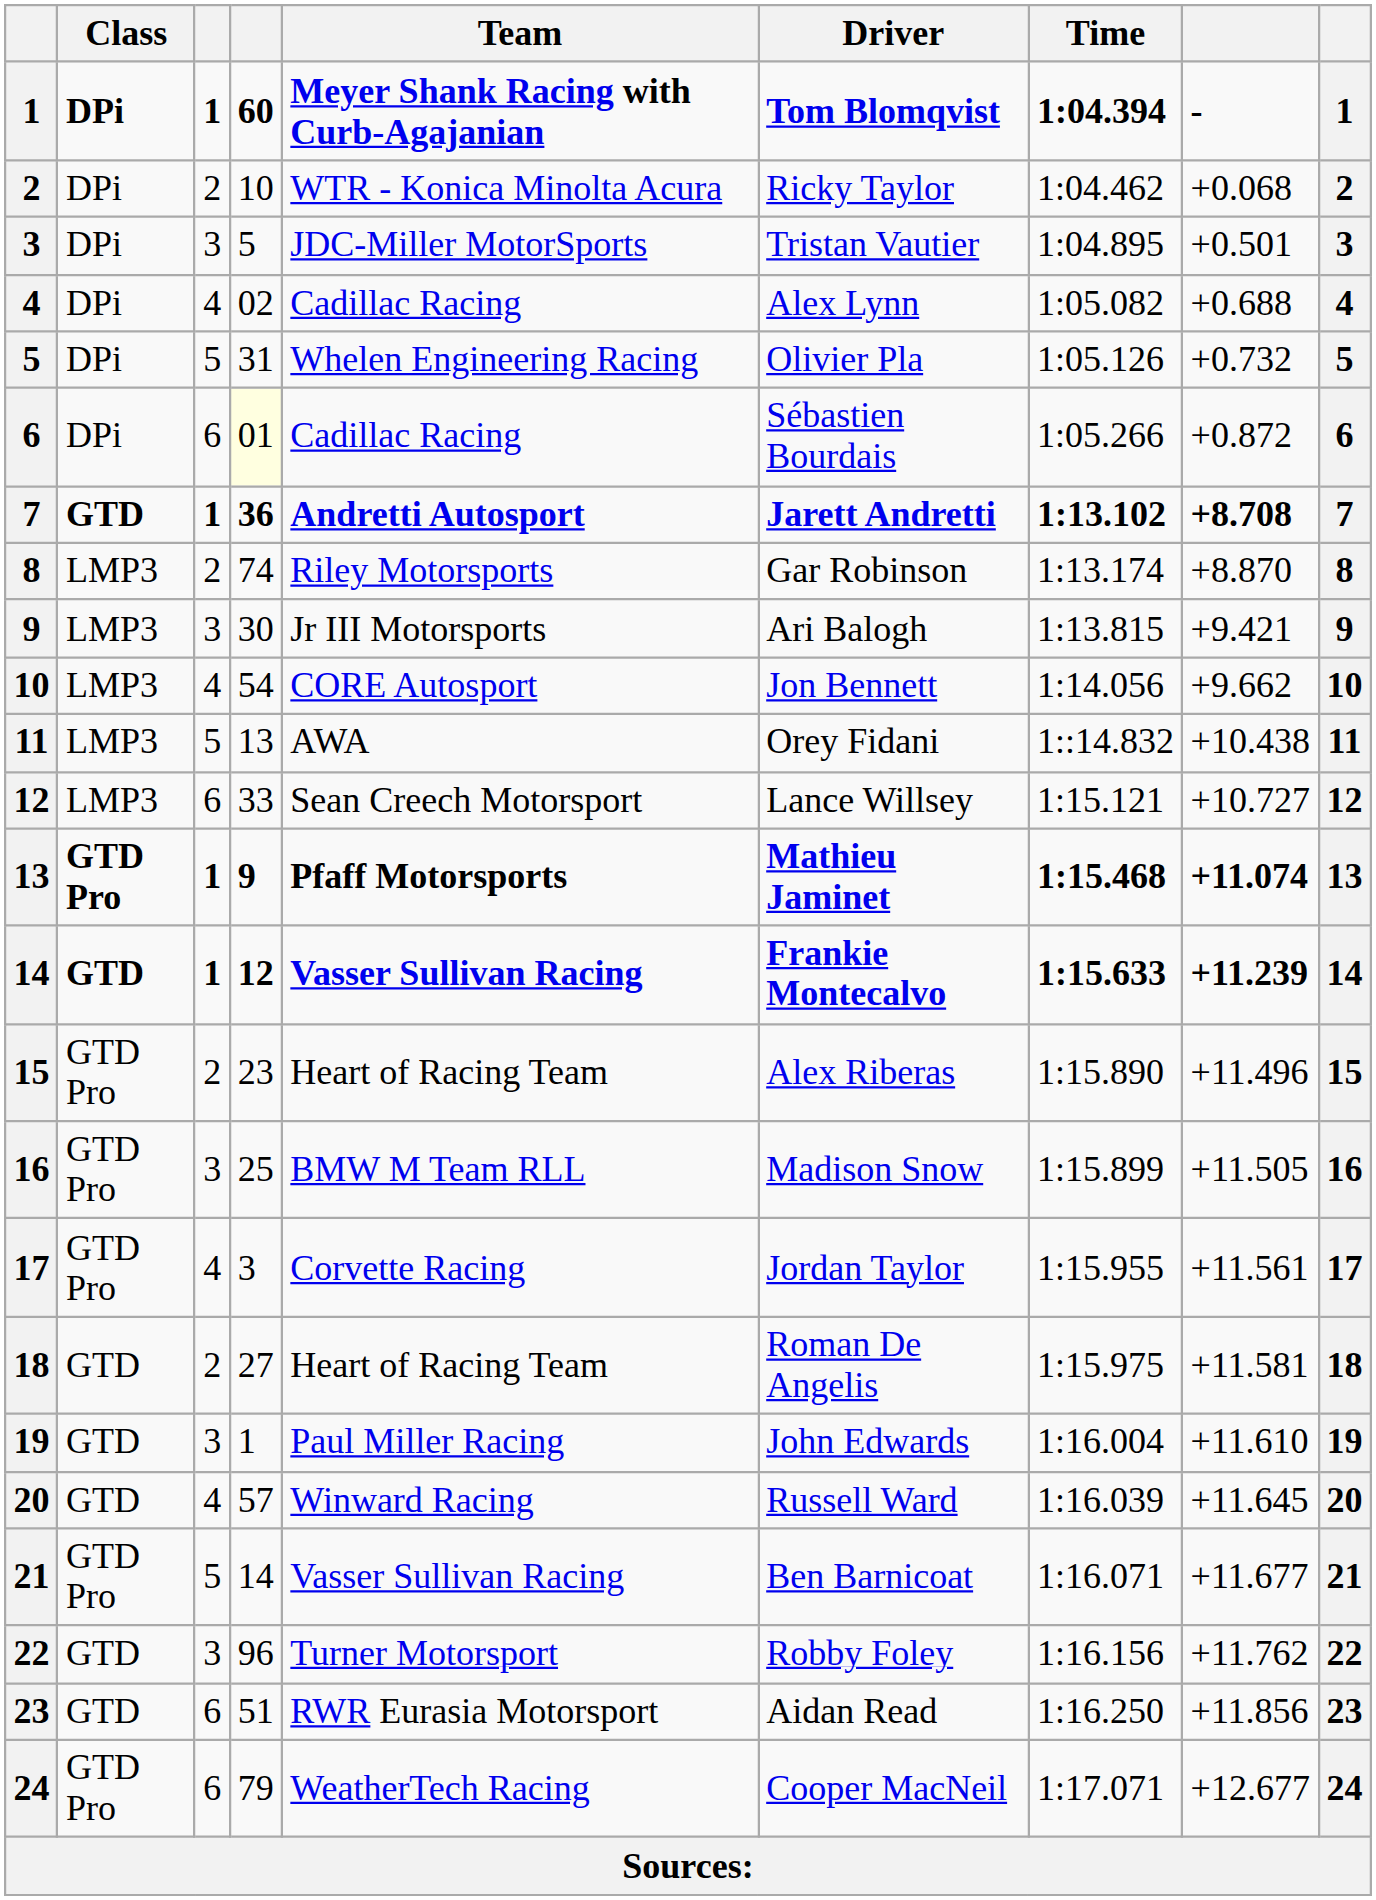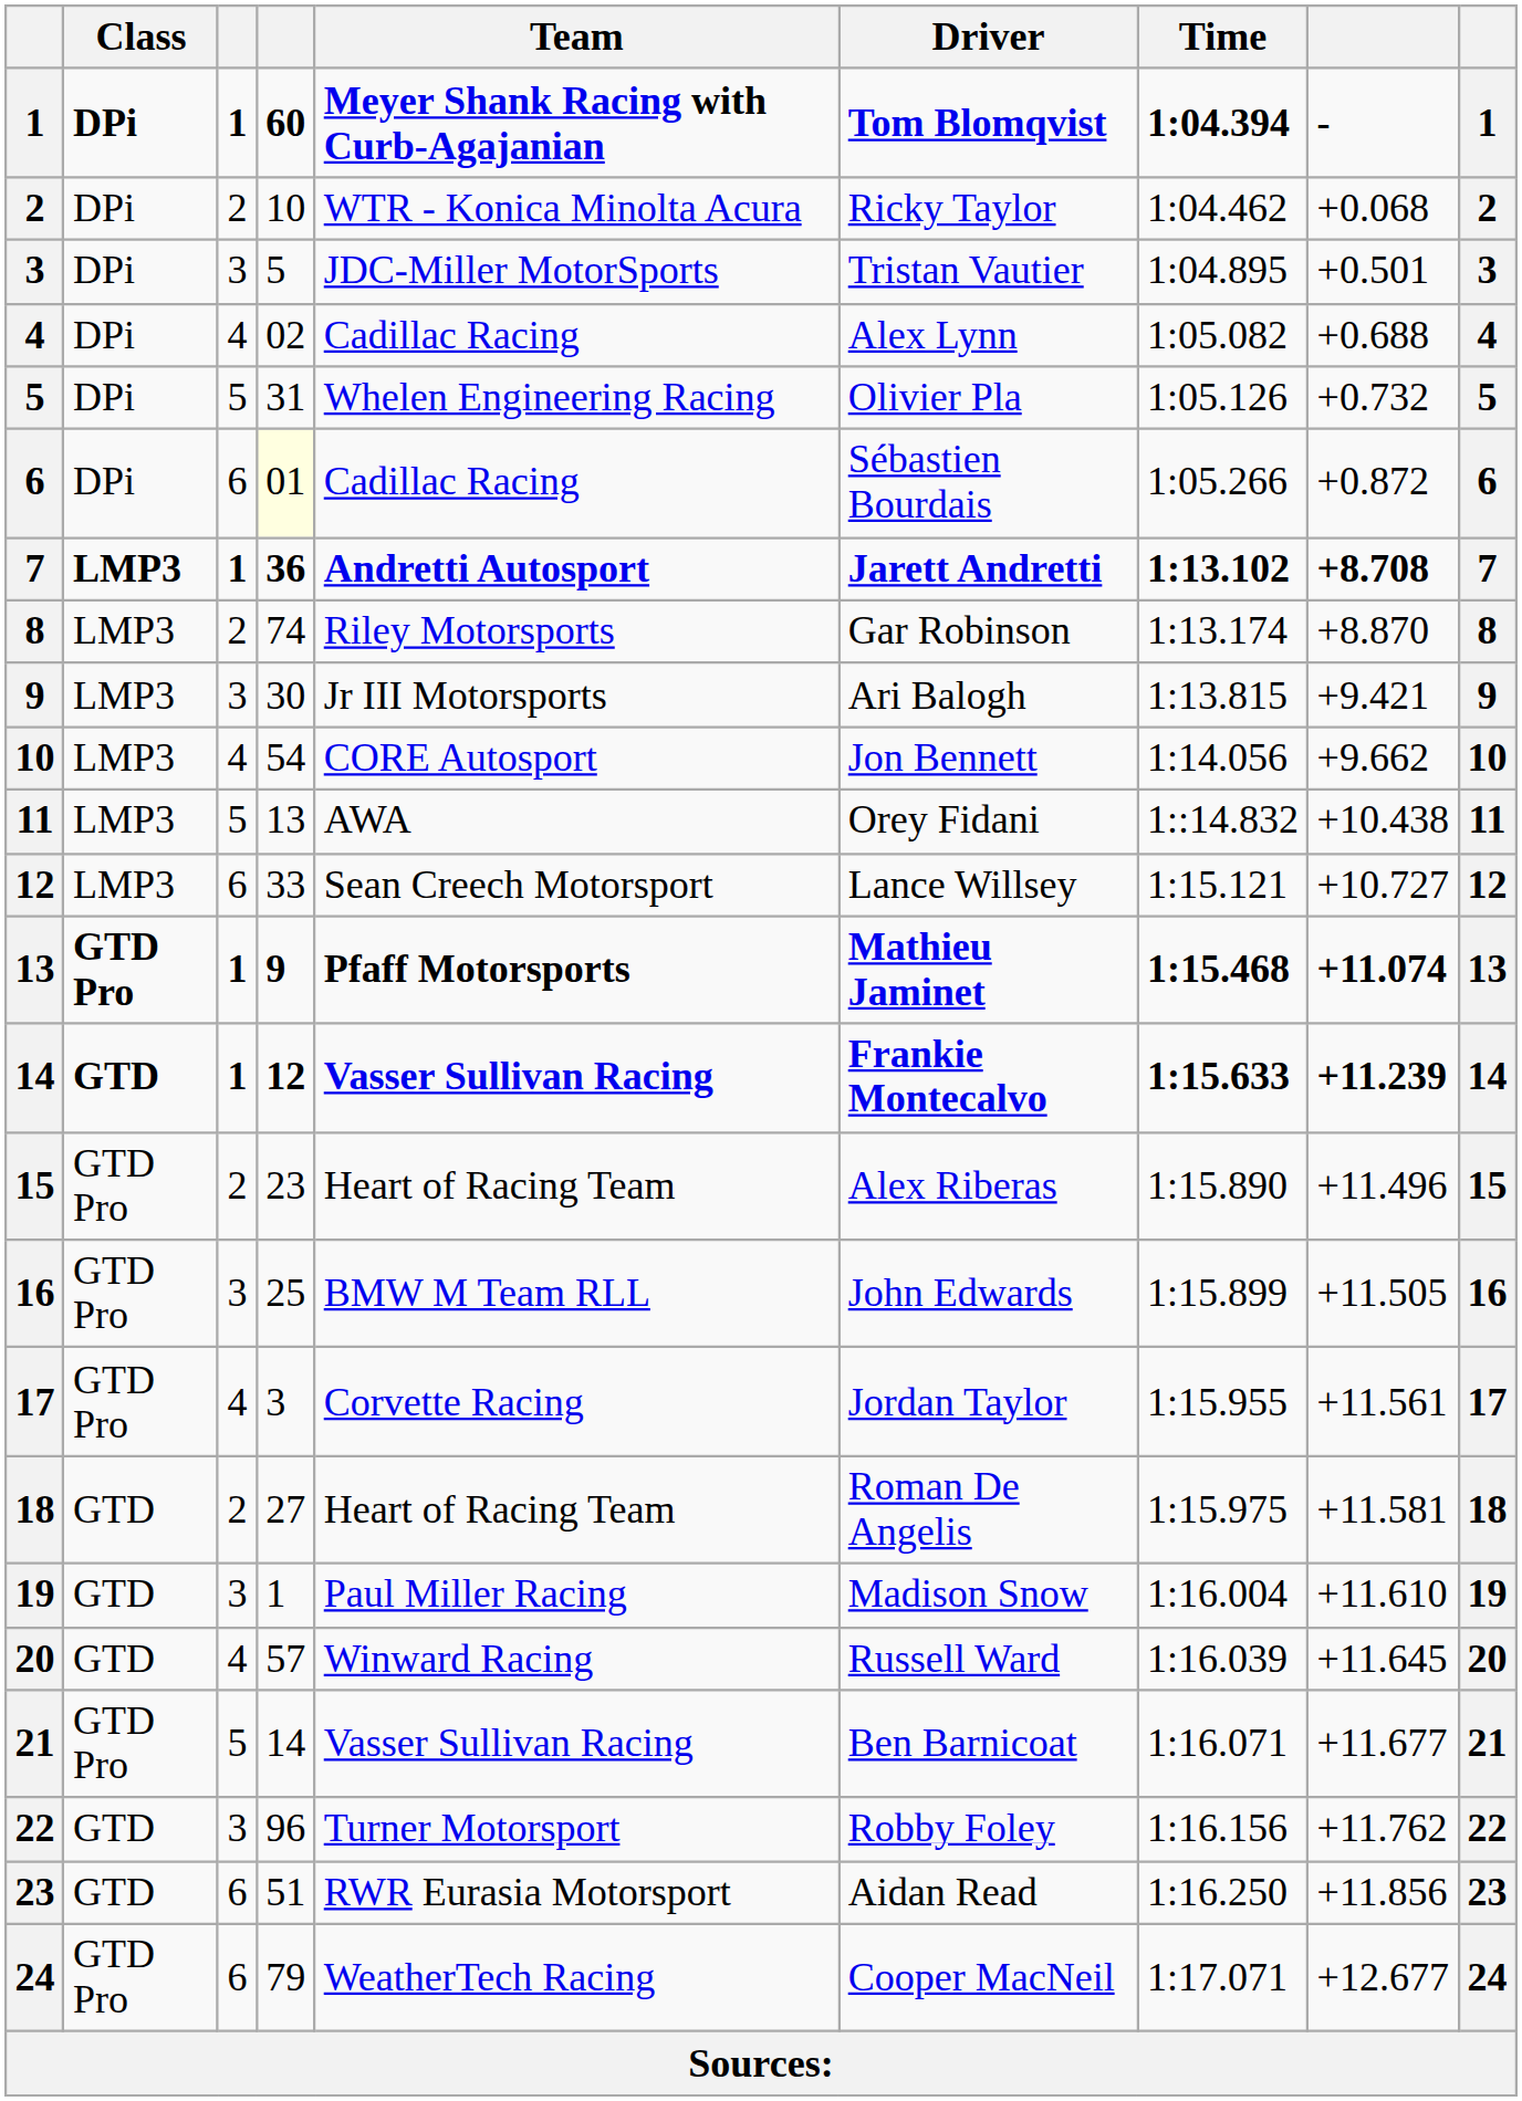row 8 | Class: GTD -> LMP3
row 17 | Driver: Madison Snow -> John Edwards
row 20 | Driver: John Edwards -> Madison Snow
